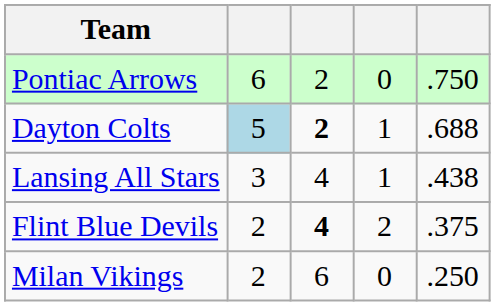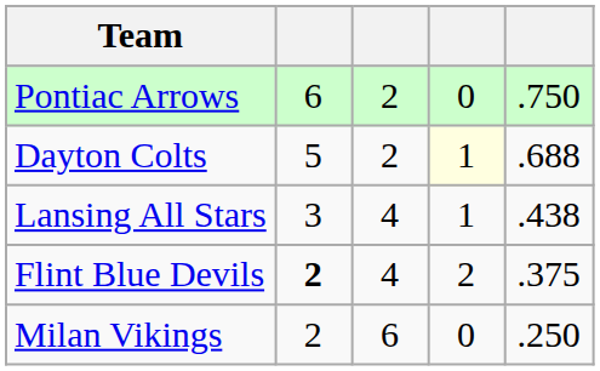Dayton Colts | column 2: lightblue background -> no background
Dayton Colts | column 3: bold -> normal
Dayton Colts | column 4: no background -> lightyellow background
Flint Blue Devils | column 2: normal -> bold
Flint Blue Devils | column 3: bold -> normal
